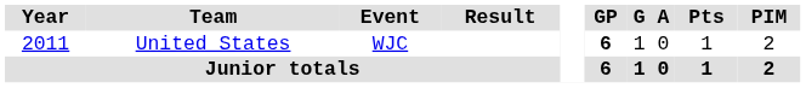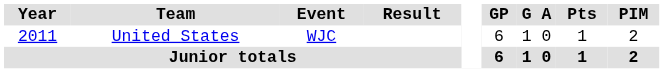United States | GP: bold -> normal
